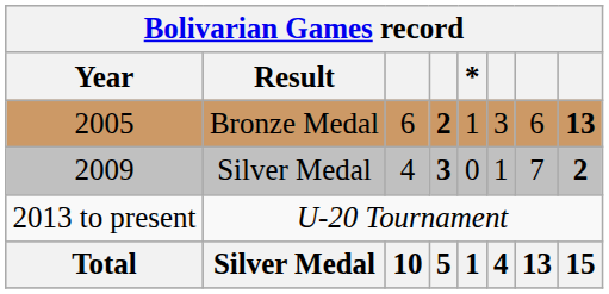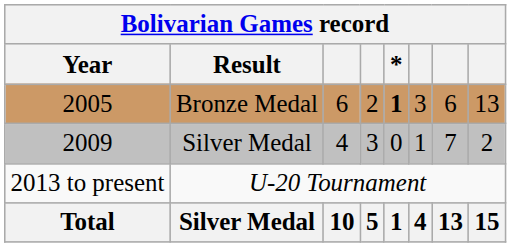Bronze Medal | column 4: bold -> normal
Bronze Medal | *: normal -> bold
Bronze Medal | column 8: bold -> normal
2009 / Silver Medal | column 4: bold -> normal
2009 / Silver Medal | column 8: bold -> normal
